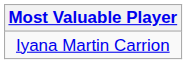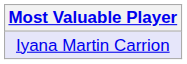row 2 | column 1: no background -> lavender background
